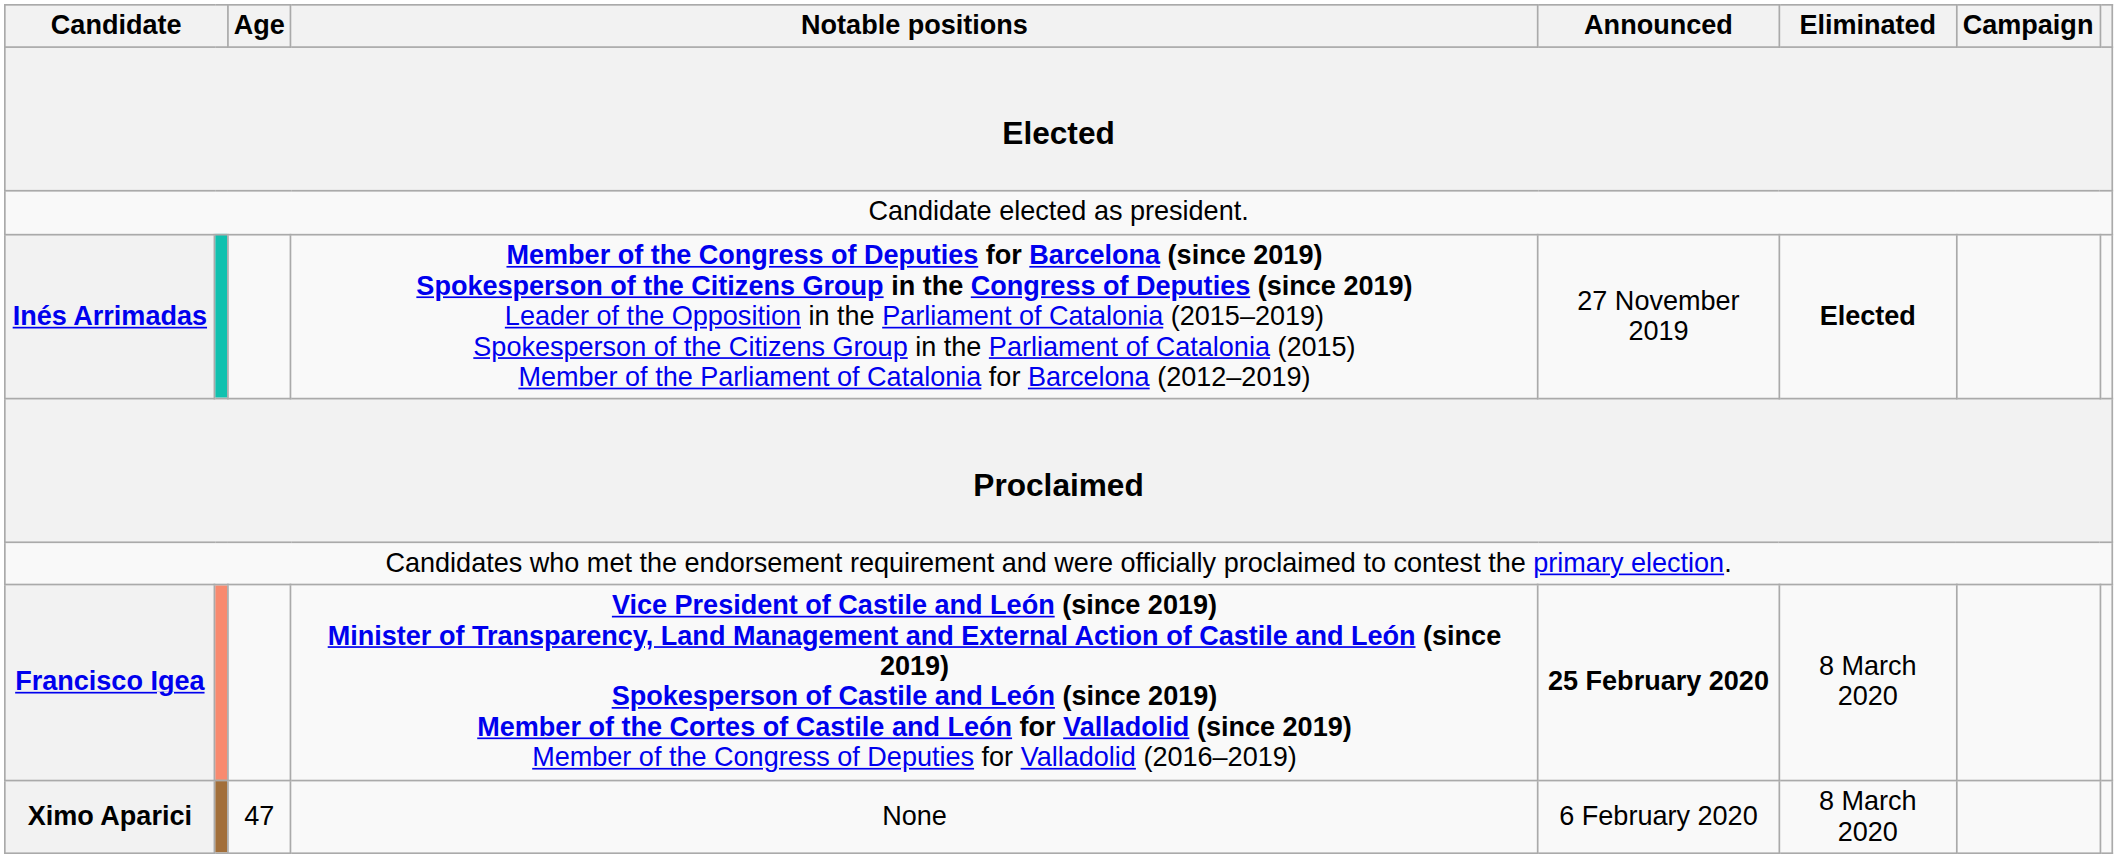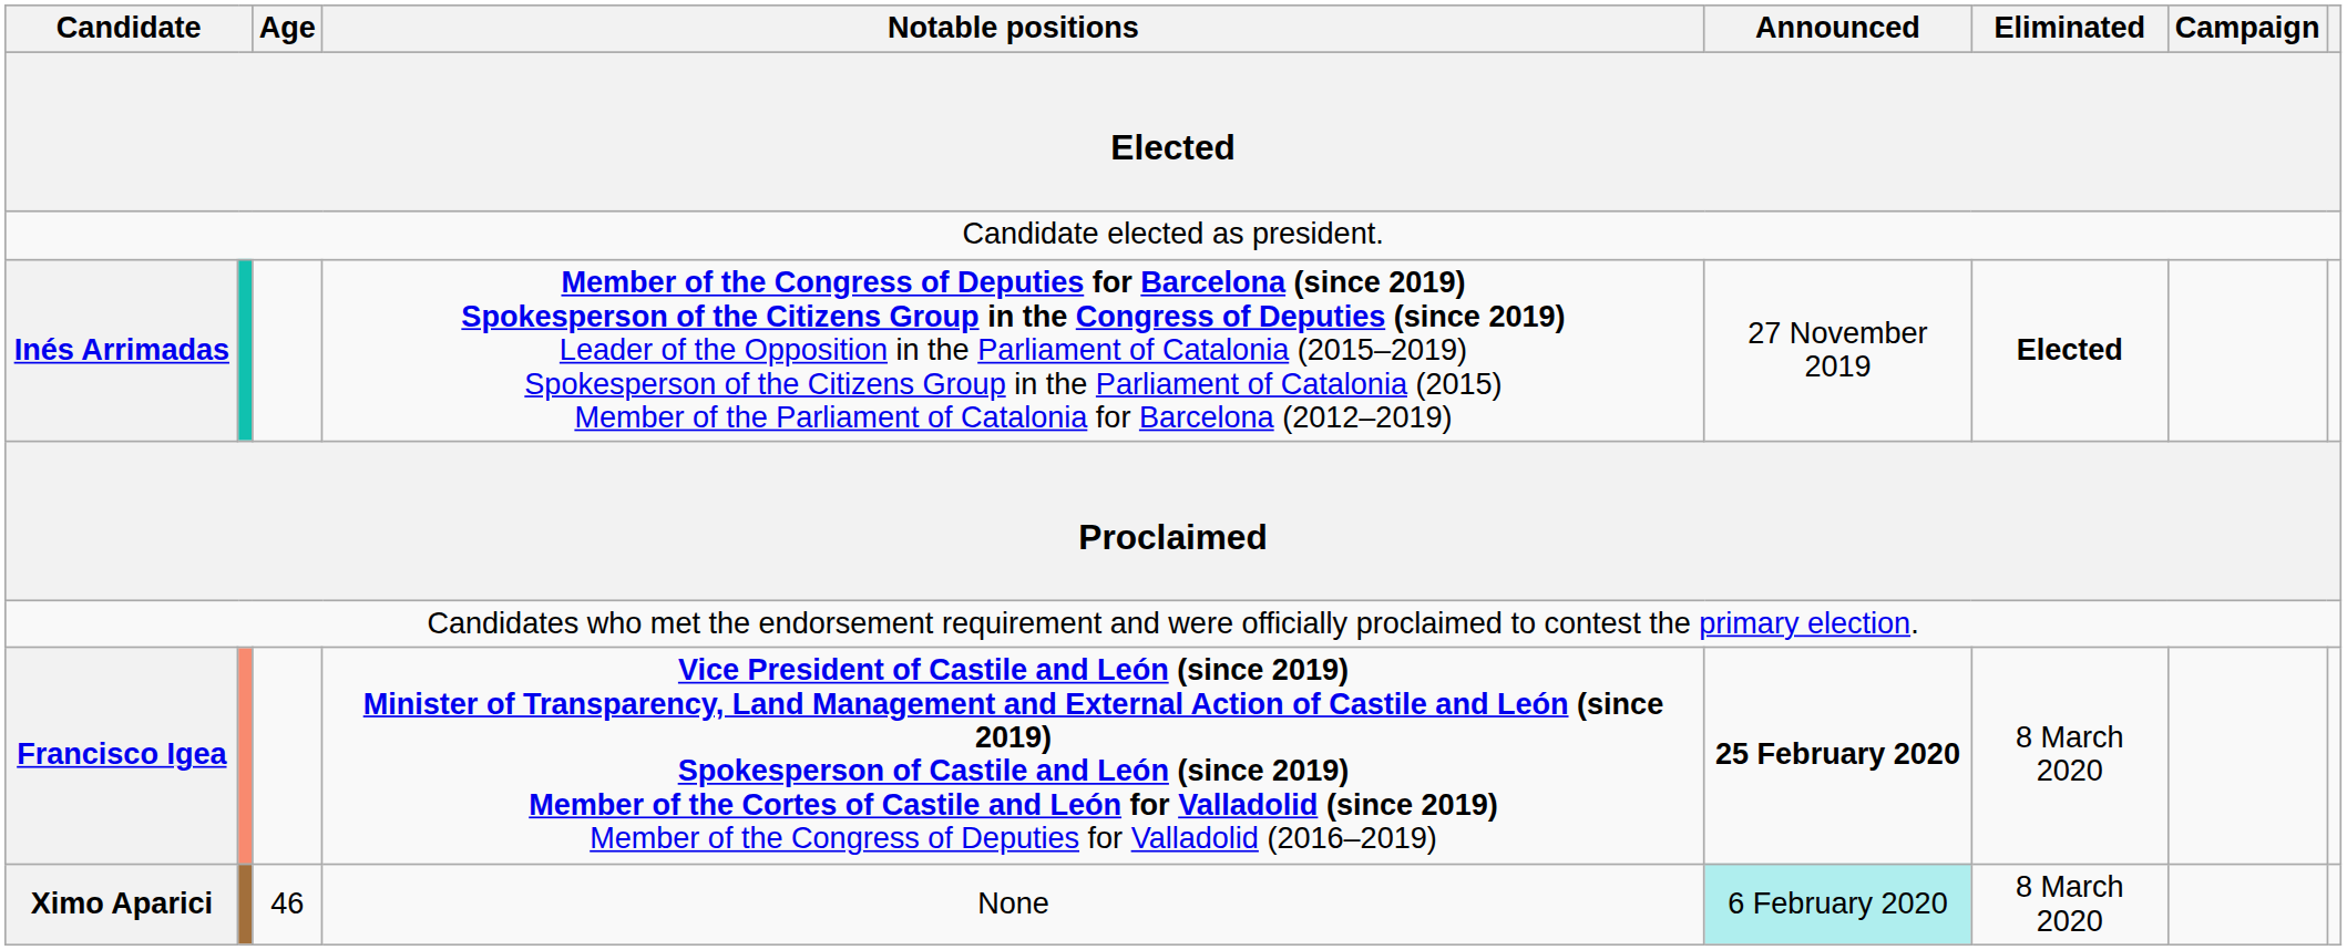Ximo Aparici | Age: 47 -> 46
Ximo Aparici | Announced: no background -> paleturquoise background
